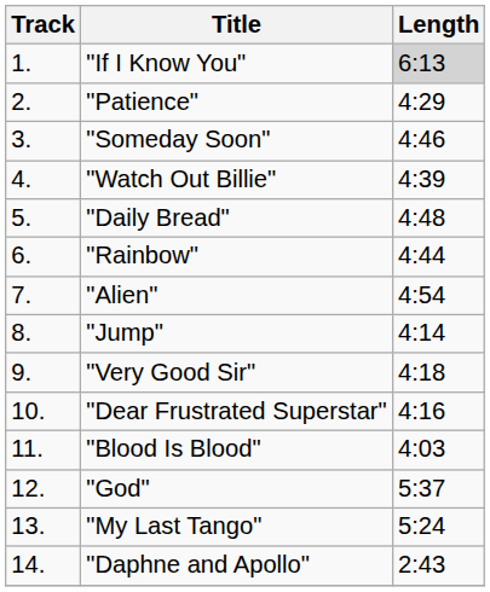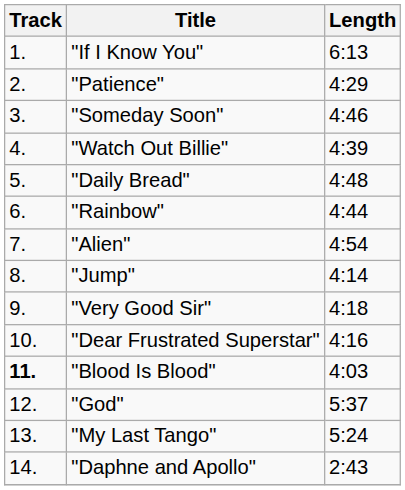"If I Know You" | Length: lightgrey background -> no background
"Blood Is Blood" | Track: normal -> bold
